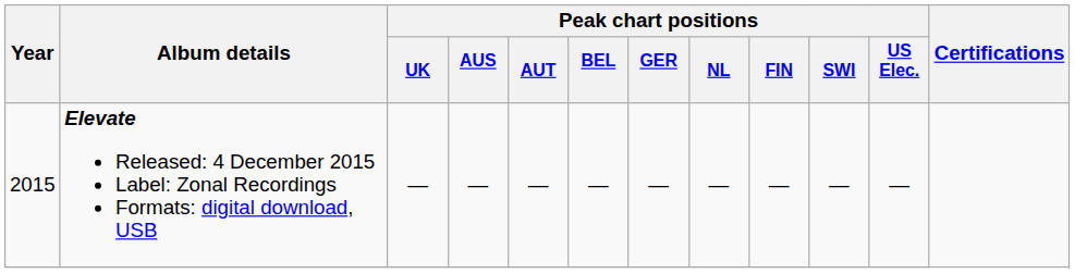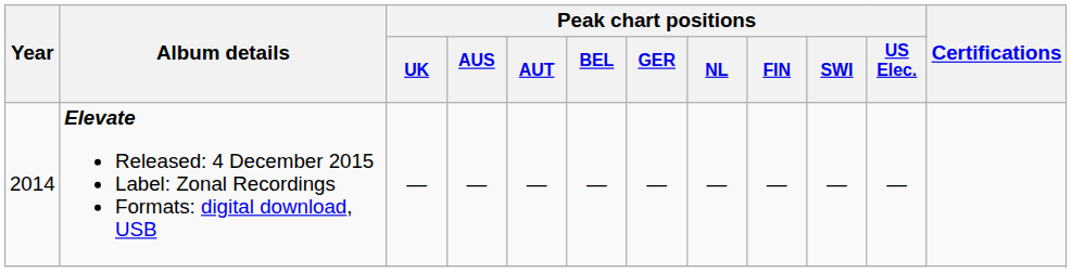row 3 | Year: 2015 -> 2014
